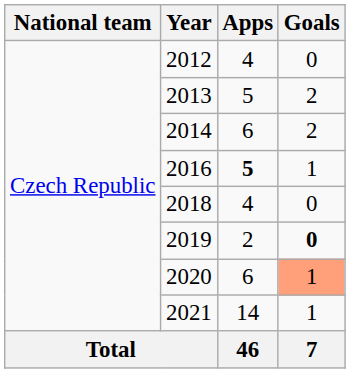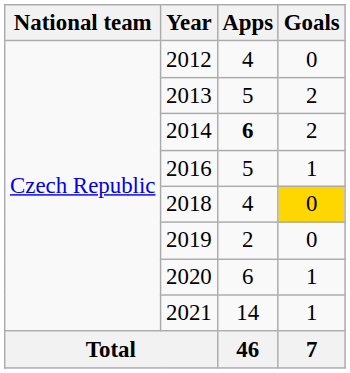2014 | Apps: normal -> bold
2016 | Apps: bold -> normal
2018 | Goals: no background -> gold background
2019 | Goals: bold -> normal
2020 | Goals: lightsalmon background -> no background
